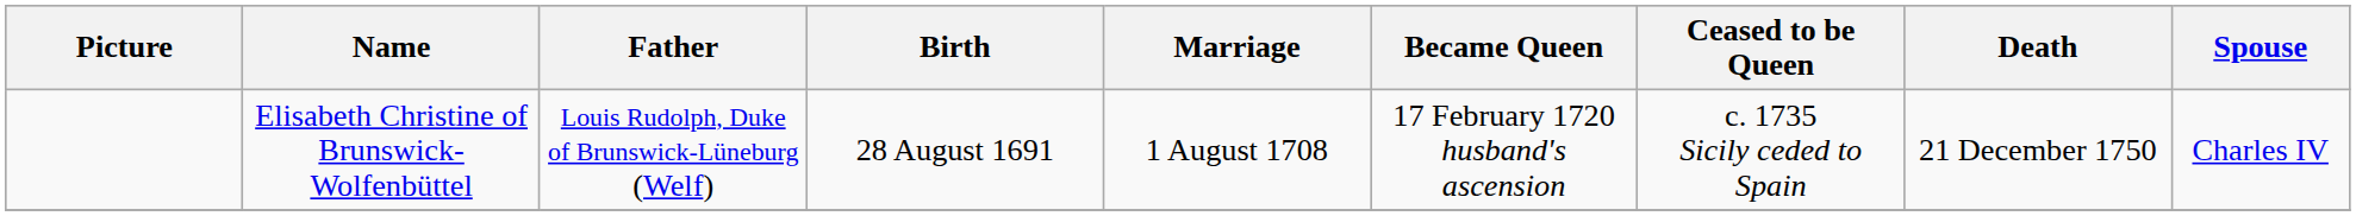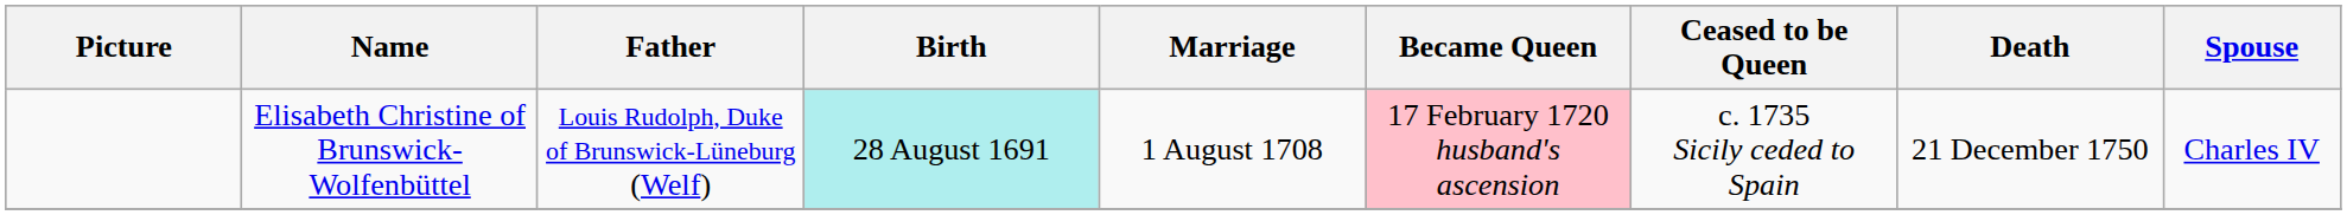Elisabeth Christine of Brunswick-Wolfenbüttel | Birth: no background -> paleturquoise background
Elisabeth Christine of Brunswick-Wolfenbüttel | Became Queen: no background -> pink background
